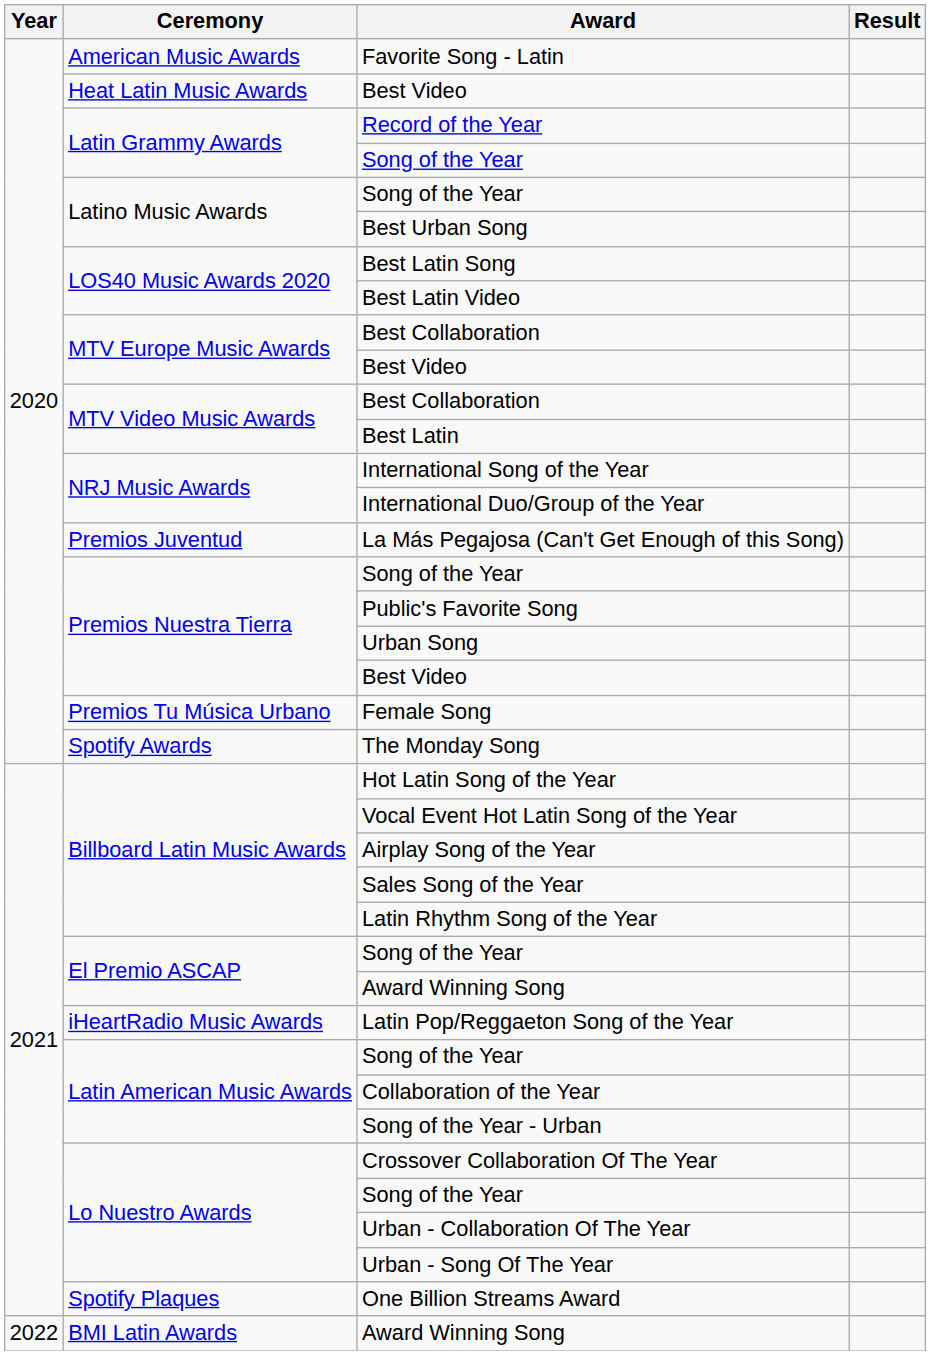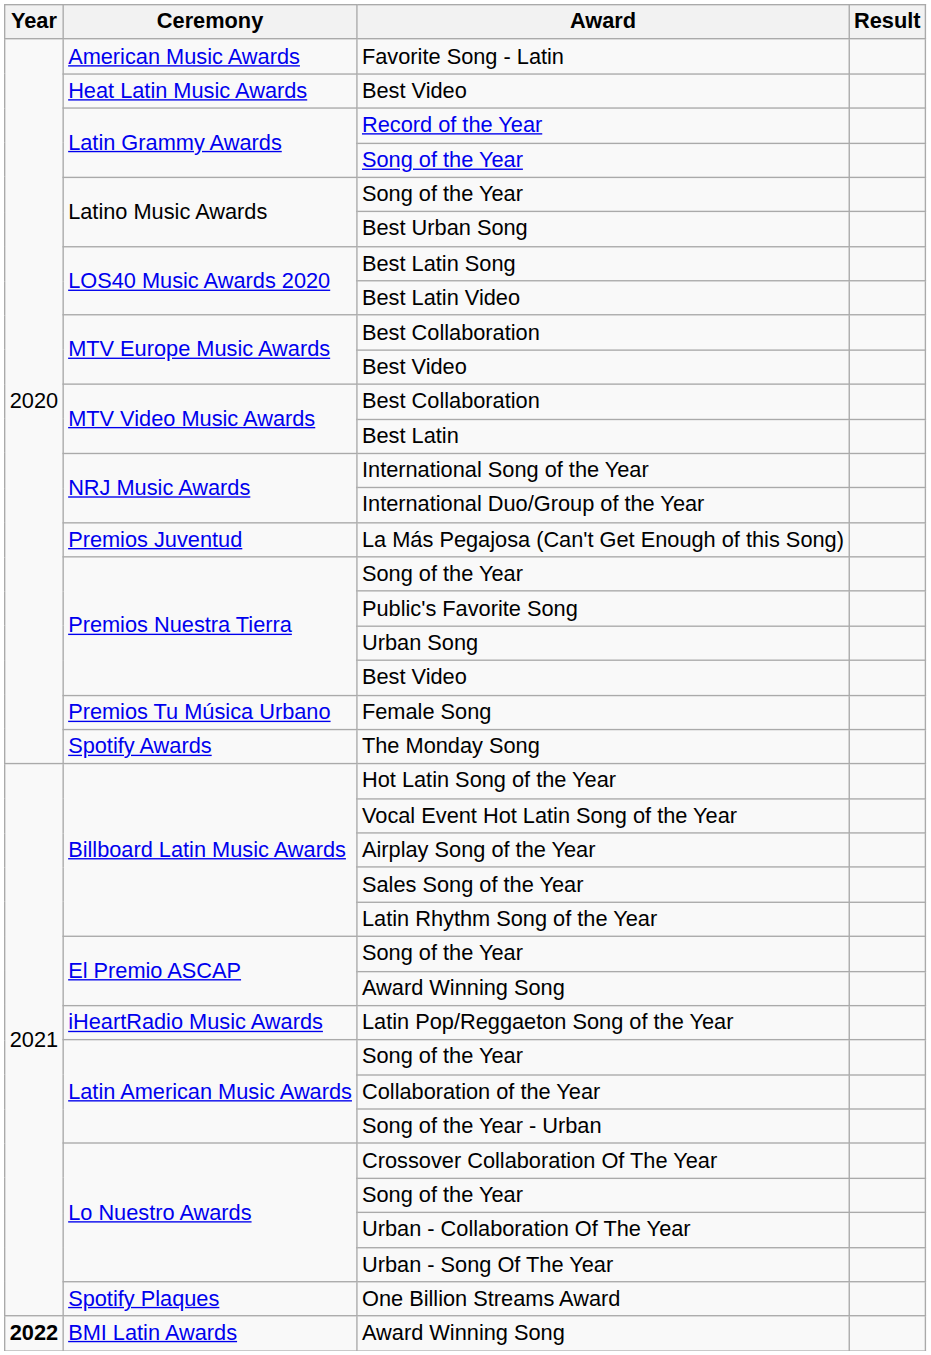BMI Latin Awards / Award Winning Song | Year: normal -> bold
